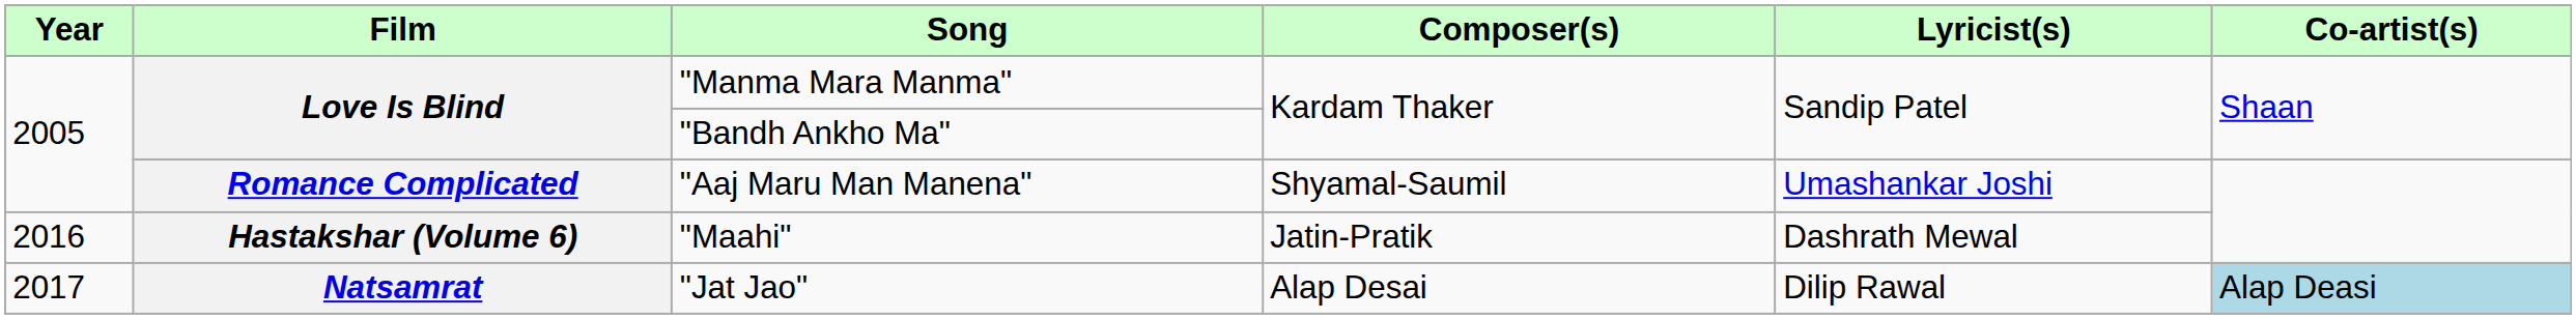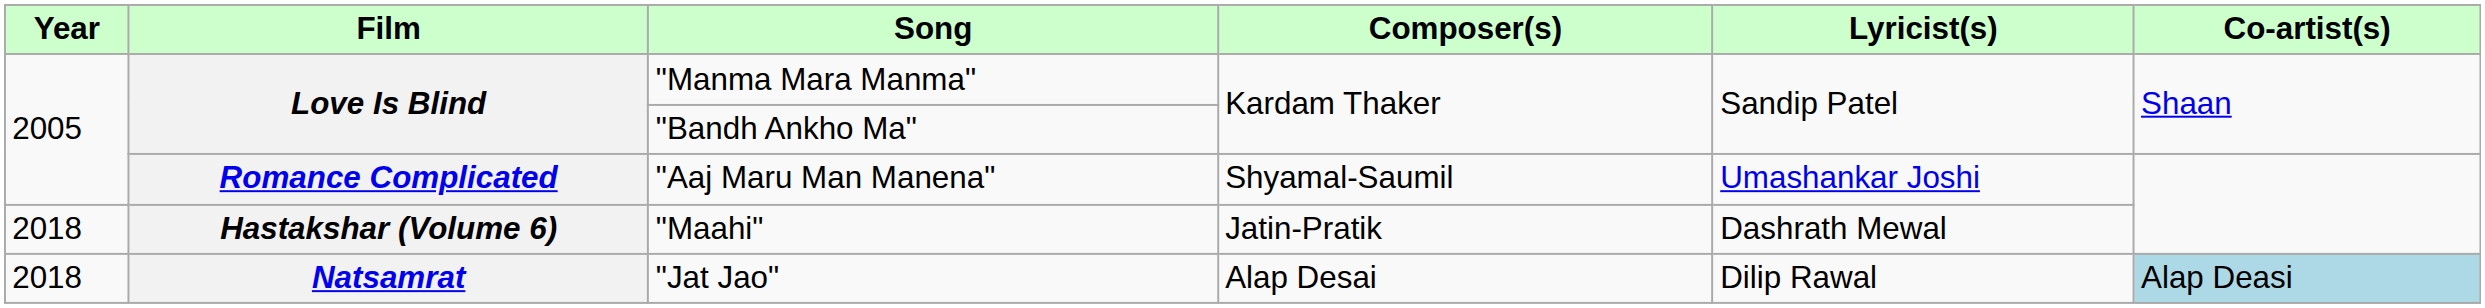"Maahi" | Year: 2016 -> 2018
"Jat Jao" | Year: 2017 -> 2018
